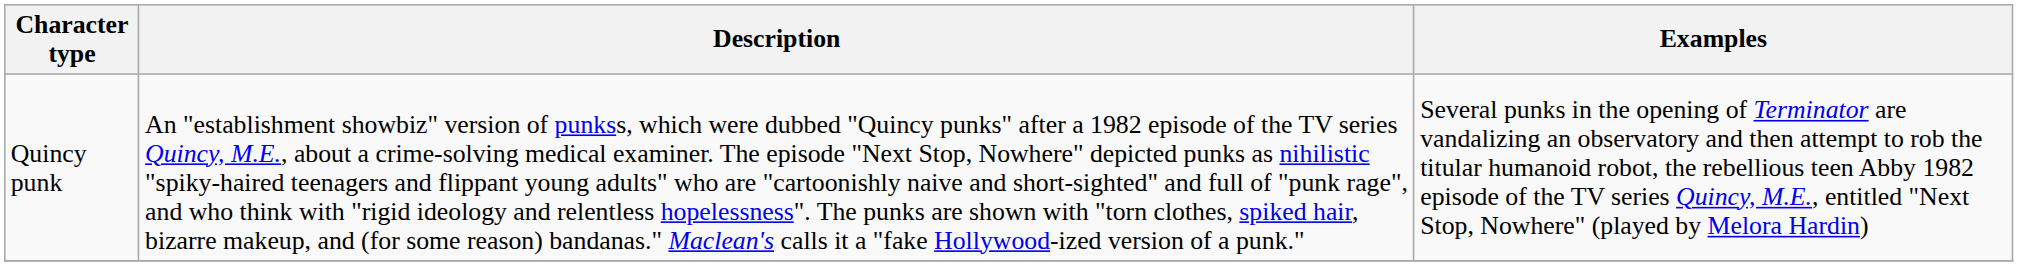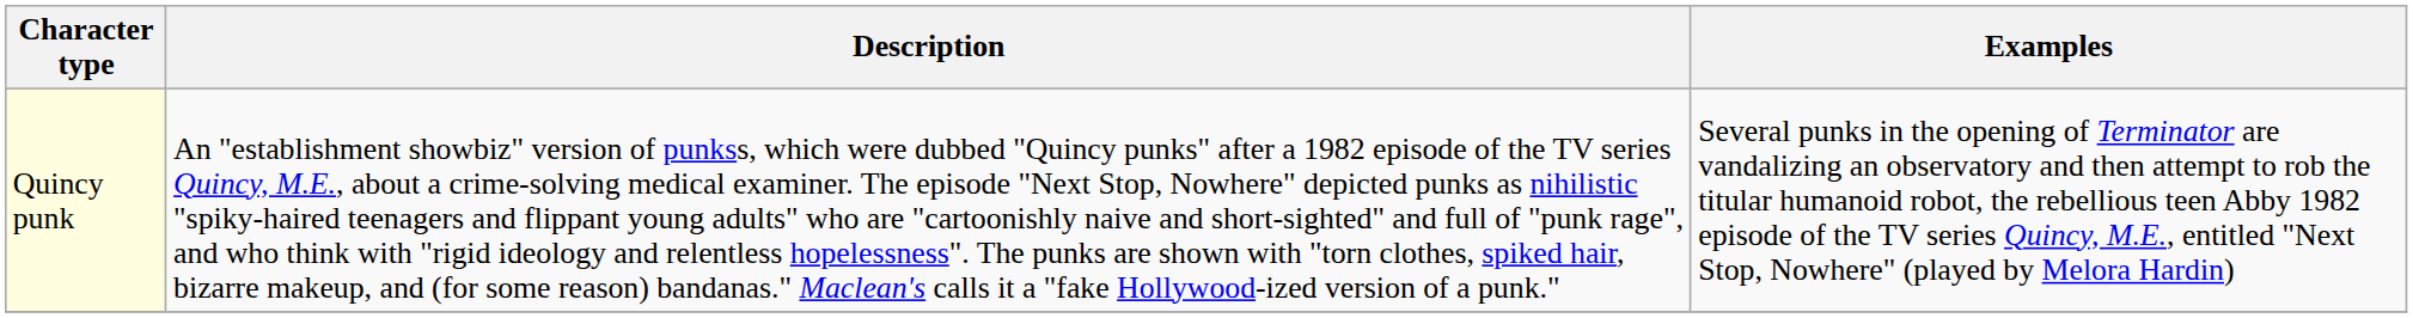Quincy punk | Character type: no background -> lightyellow background
